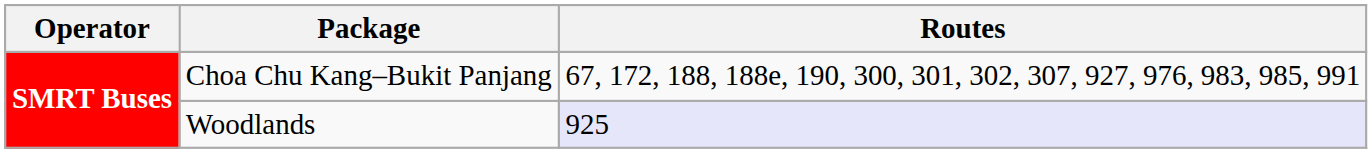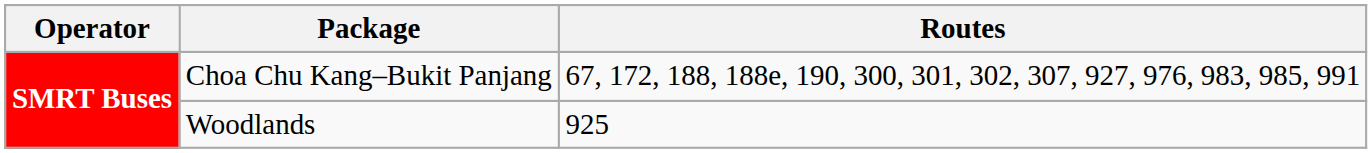Woodlands | Routes: lavender background -> no background
